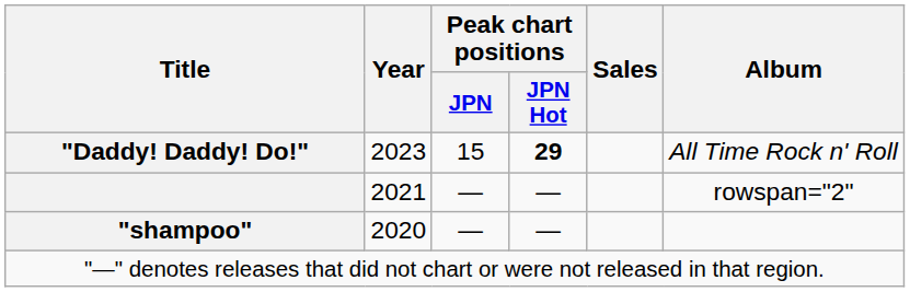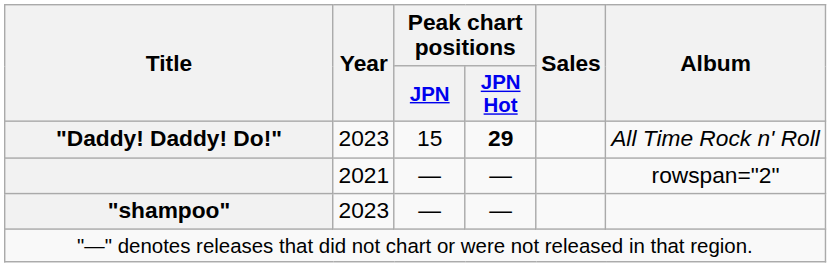"shampoo" | Year: 2020 -> 2023
